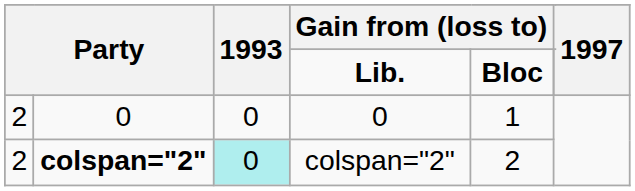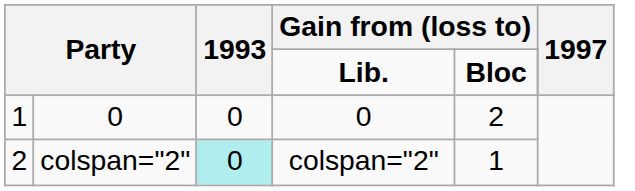row 3 | column 1: 2 -> 1
row 3 | column 5: 1 -> 2
row 4 | column 2: bold -> normal
row 4 | column 5: 2 -> 1
